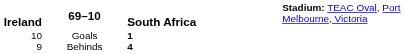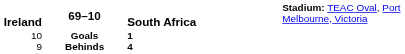10 9 | column 2: normal -> bold
